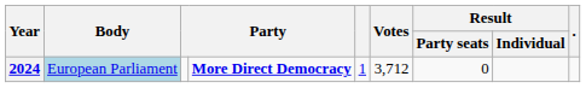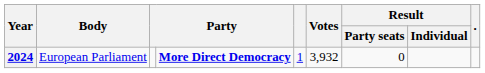2024 | Body: lightblue background -> no background
2024 | Votes: 3,712 -> 3,932
